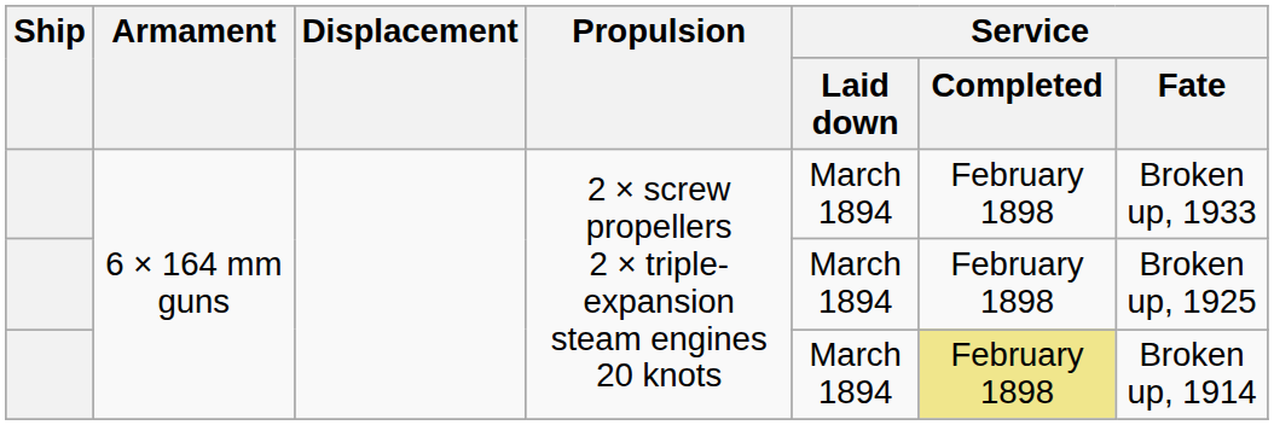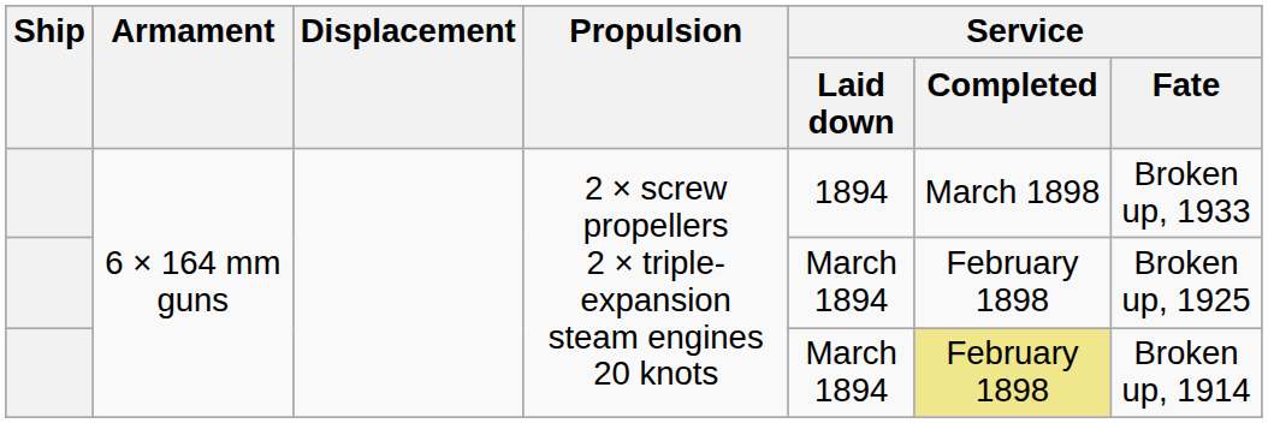row 3 | Service / Laid down: March 1894 -> 1894
row 3 | Service / Completed: February 1898 -> March 1898
